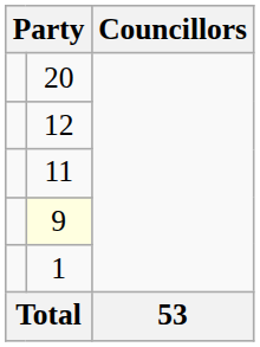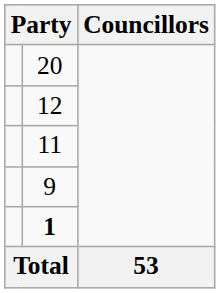9 | column 2: lightyellow background -> no background
1 | column 2: normal -> bold
